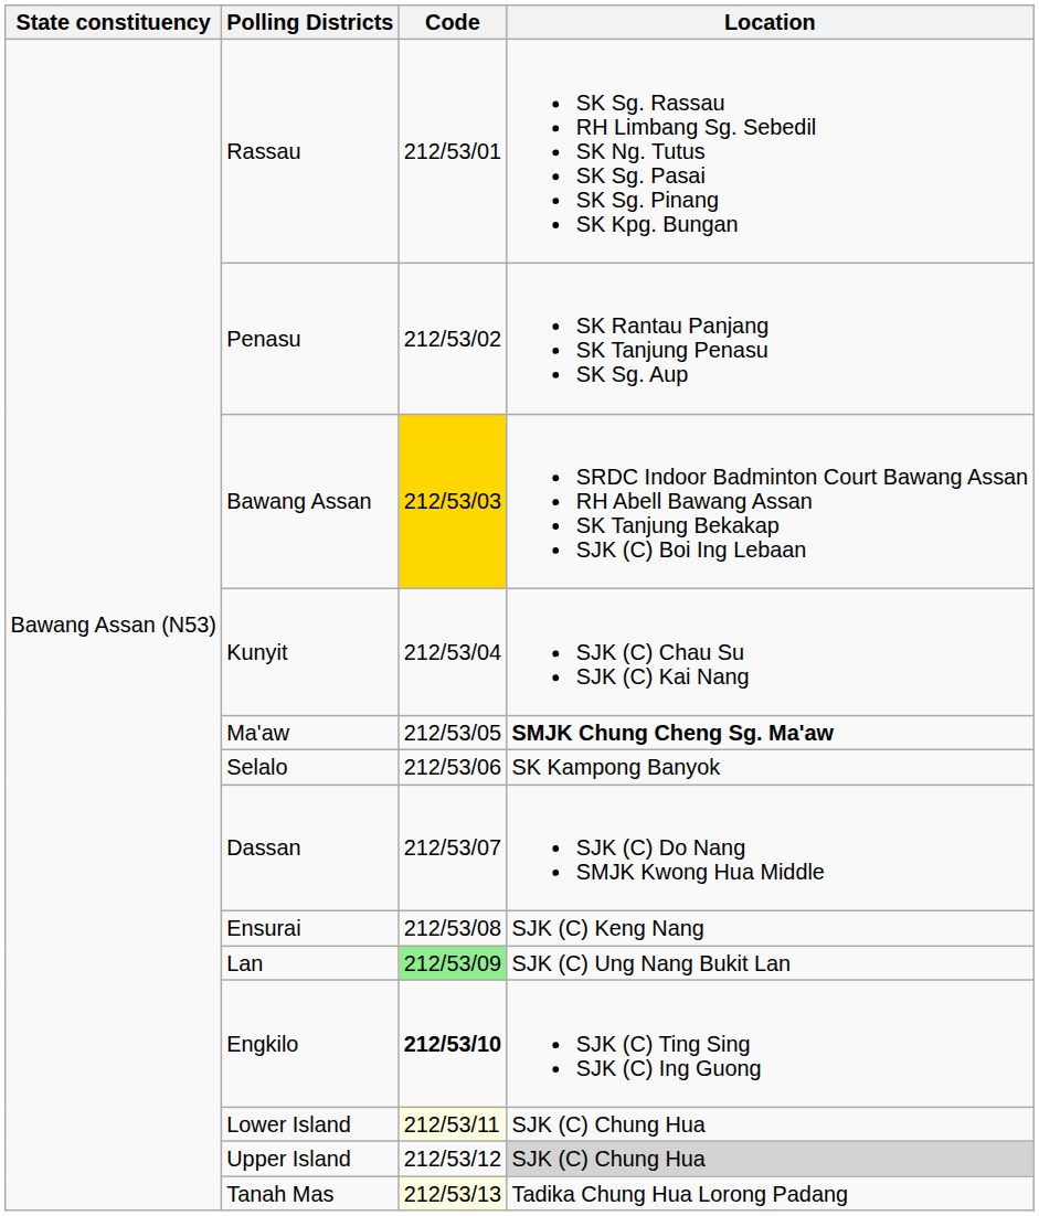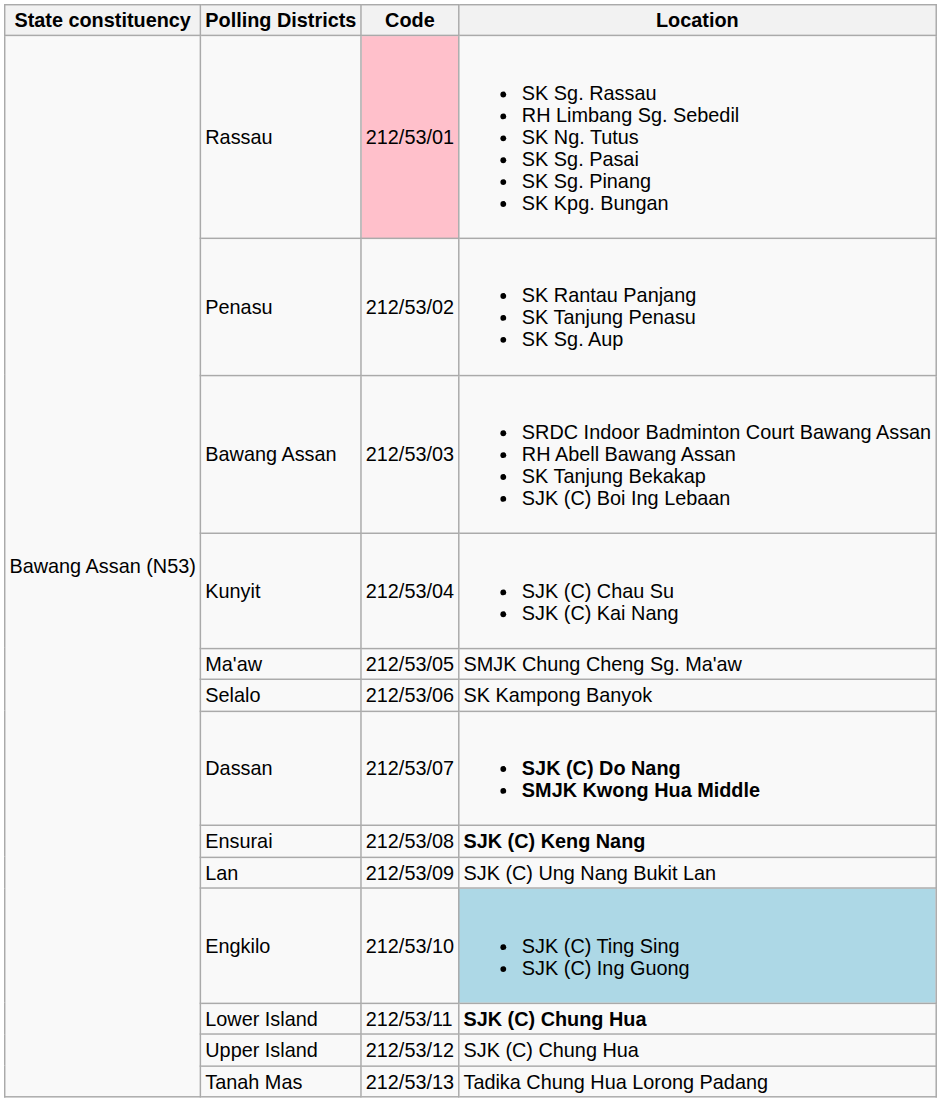Rassau | Code: no background -> pink background
Bawang Assan | Code: gold background -> no background
Ma'aw | Location: bold -> normal
Dassan | Location: normal -> bold
Ensurai | Location: normal -> bold
Lan | Code: lightgreen background -> no background
Engkilo | Code: bold -> normal
Engkilo | Location: no background -> lightblue background
Lower Island | Code: lightyellow background -> no background
Lower Island | Location: normal -> bold
Upper Island | Location: lightgrey background -> no background
Tanah Mas | Code: lightyellow background -> no background
